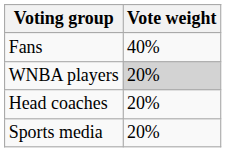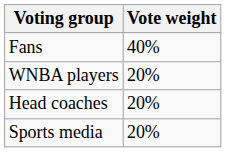WNBA players | Vote weight: lightgrey background -> no background
